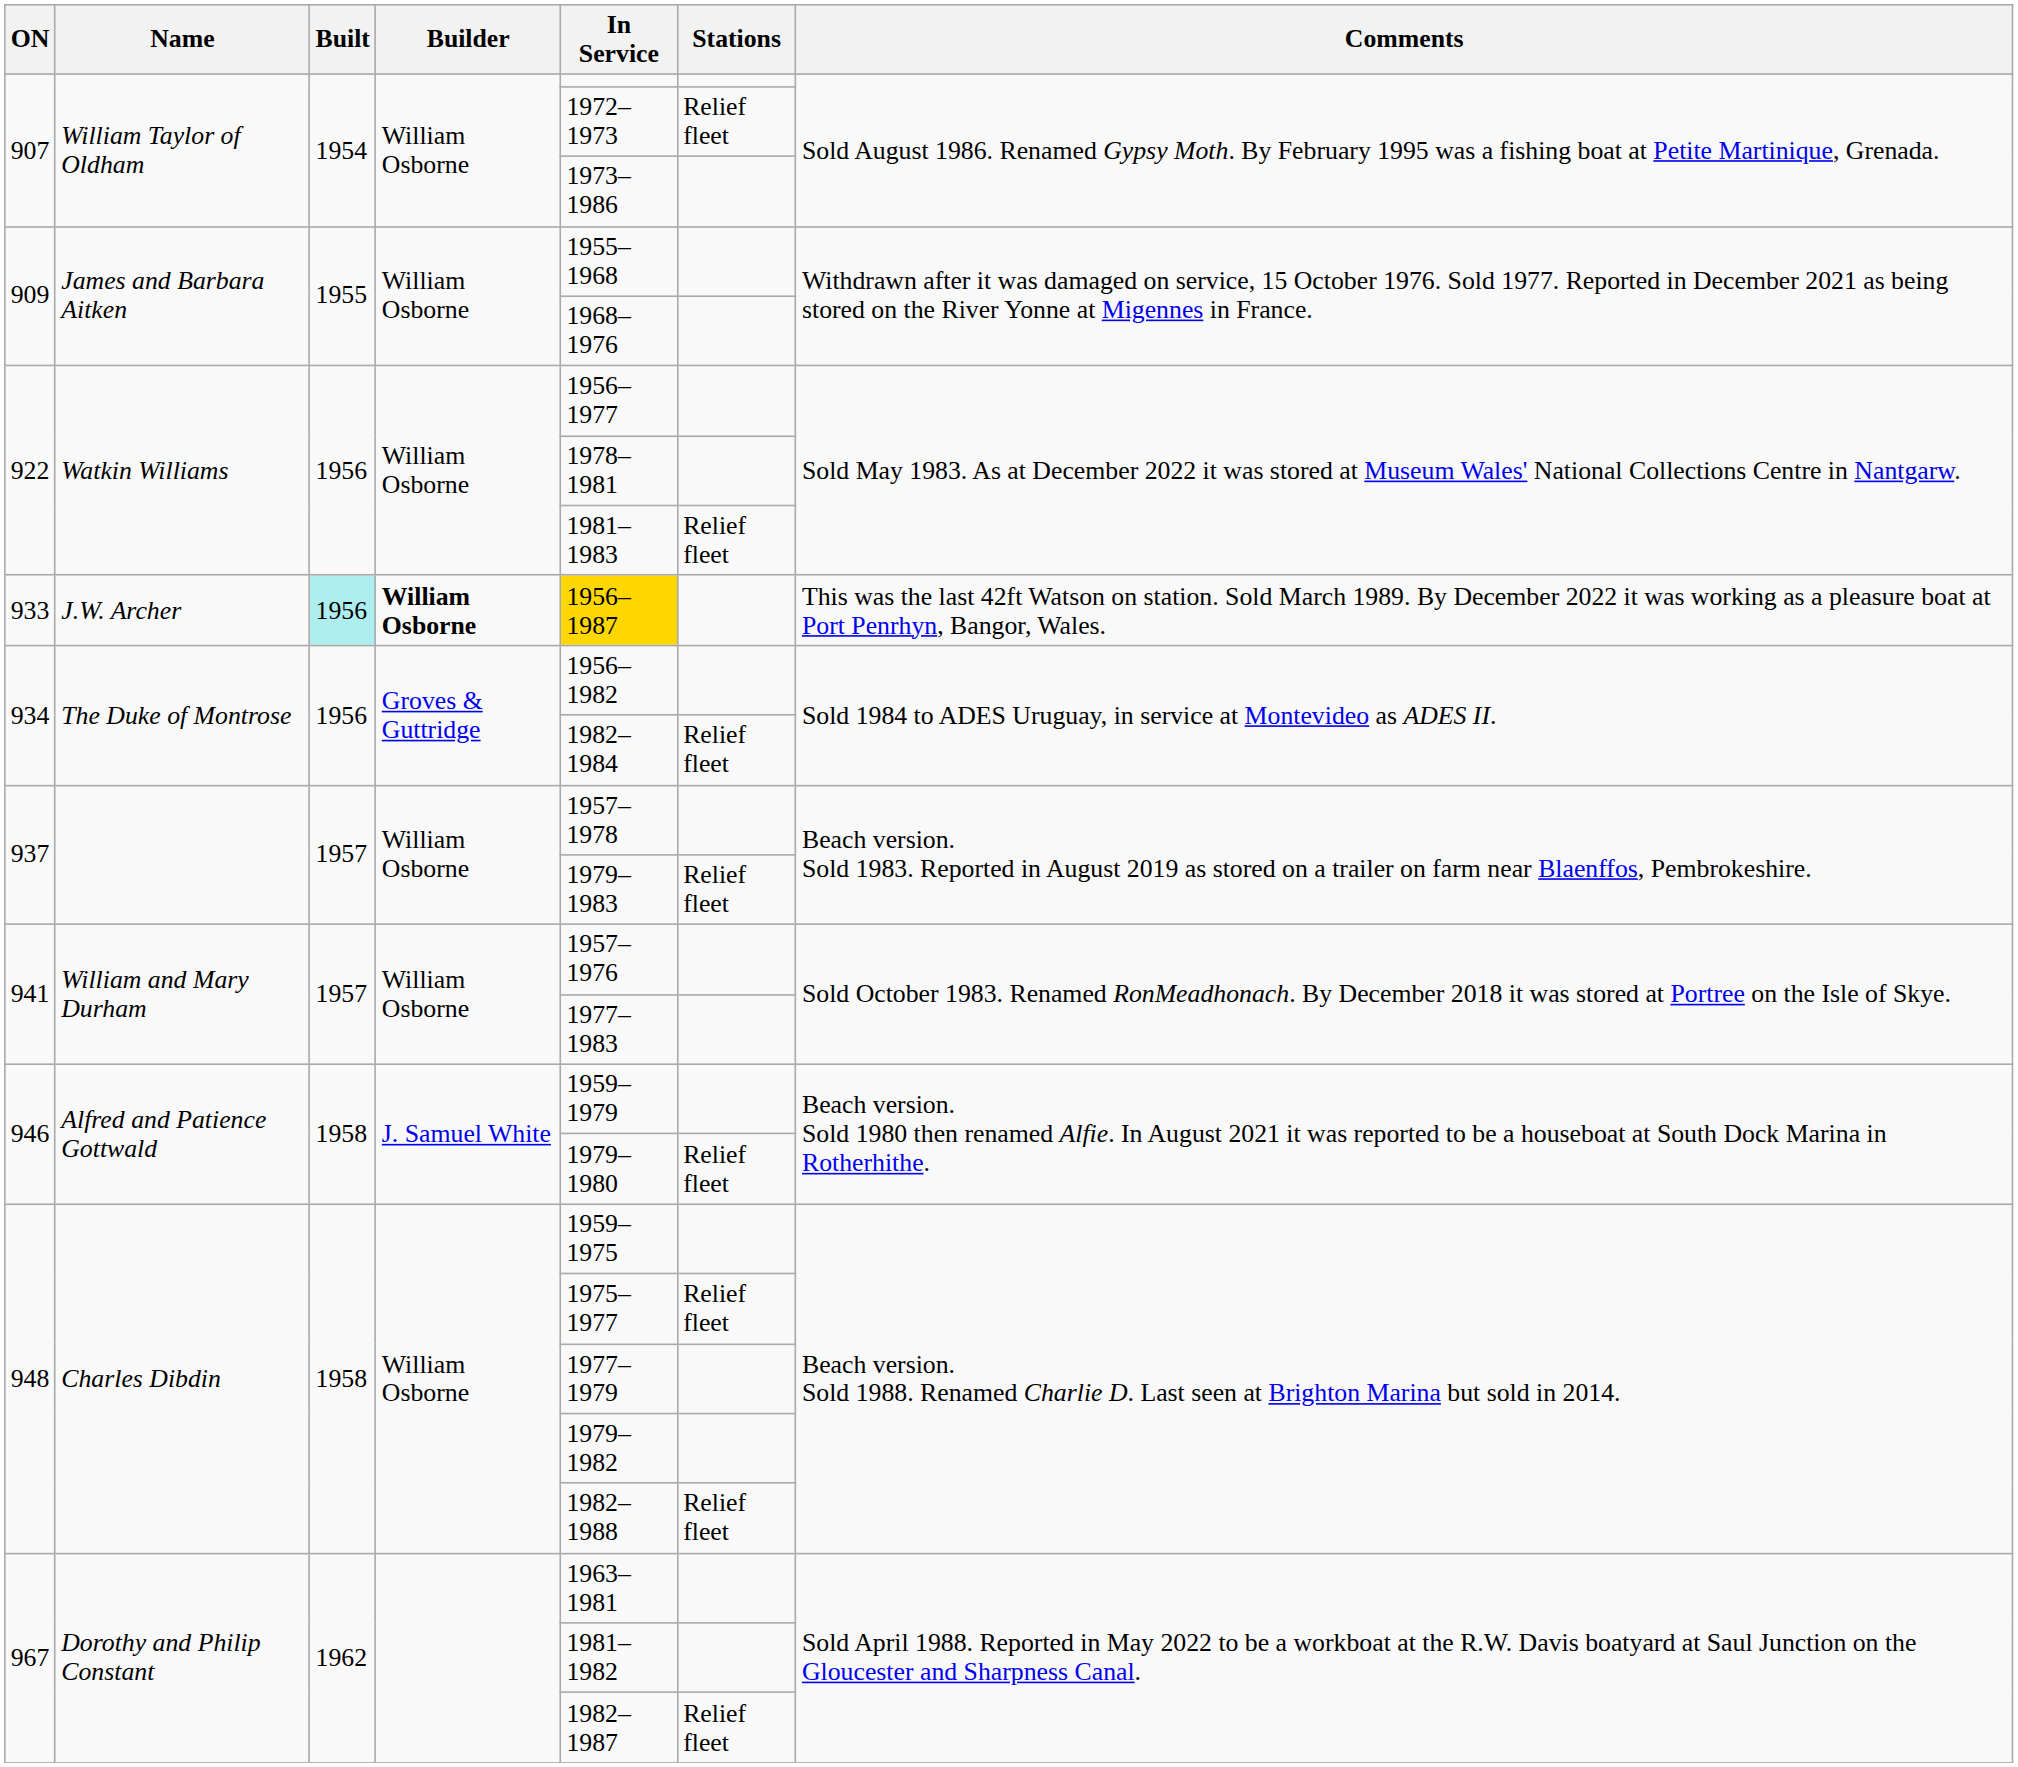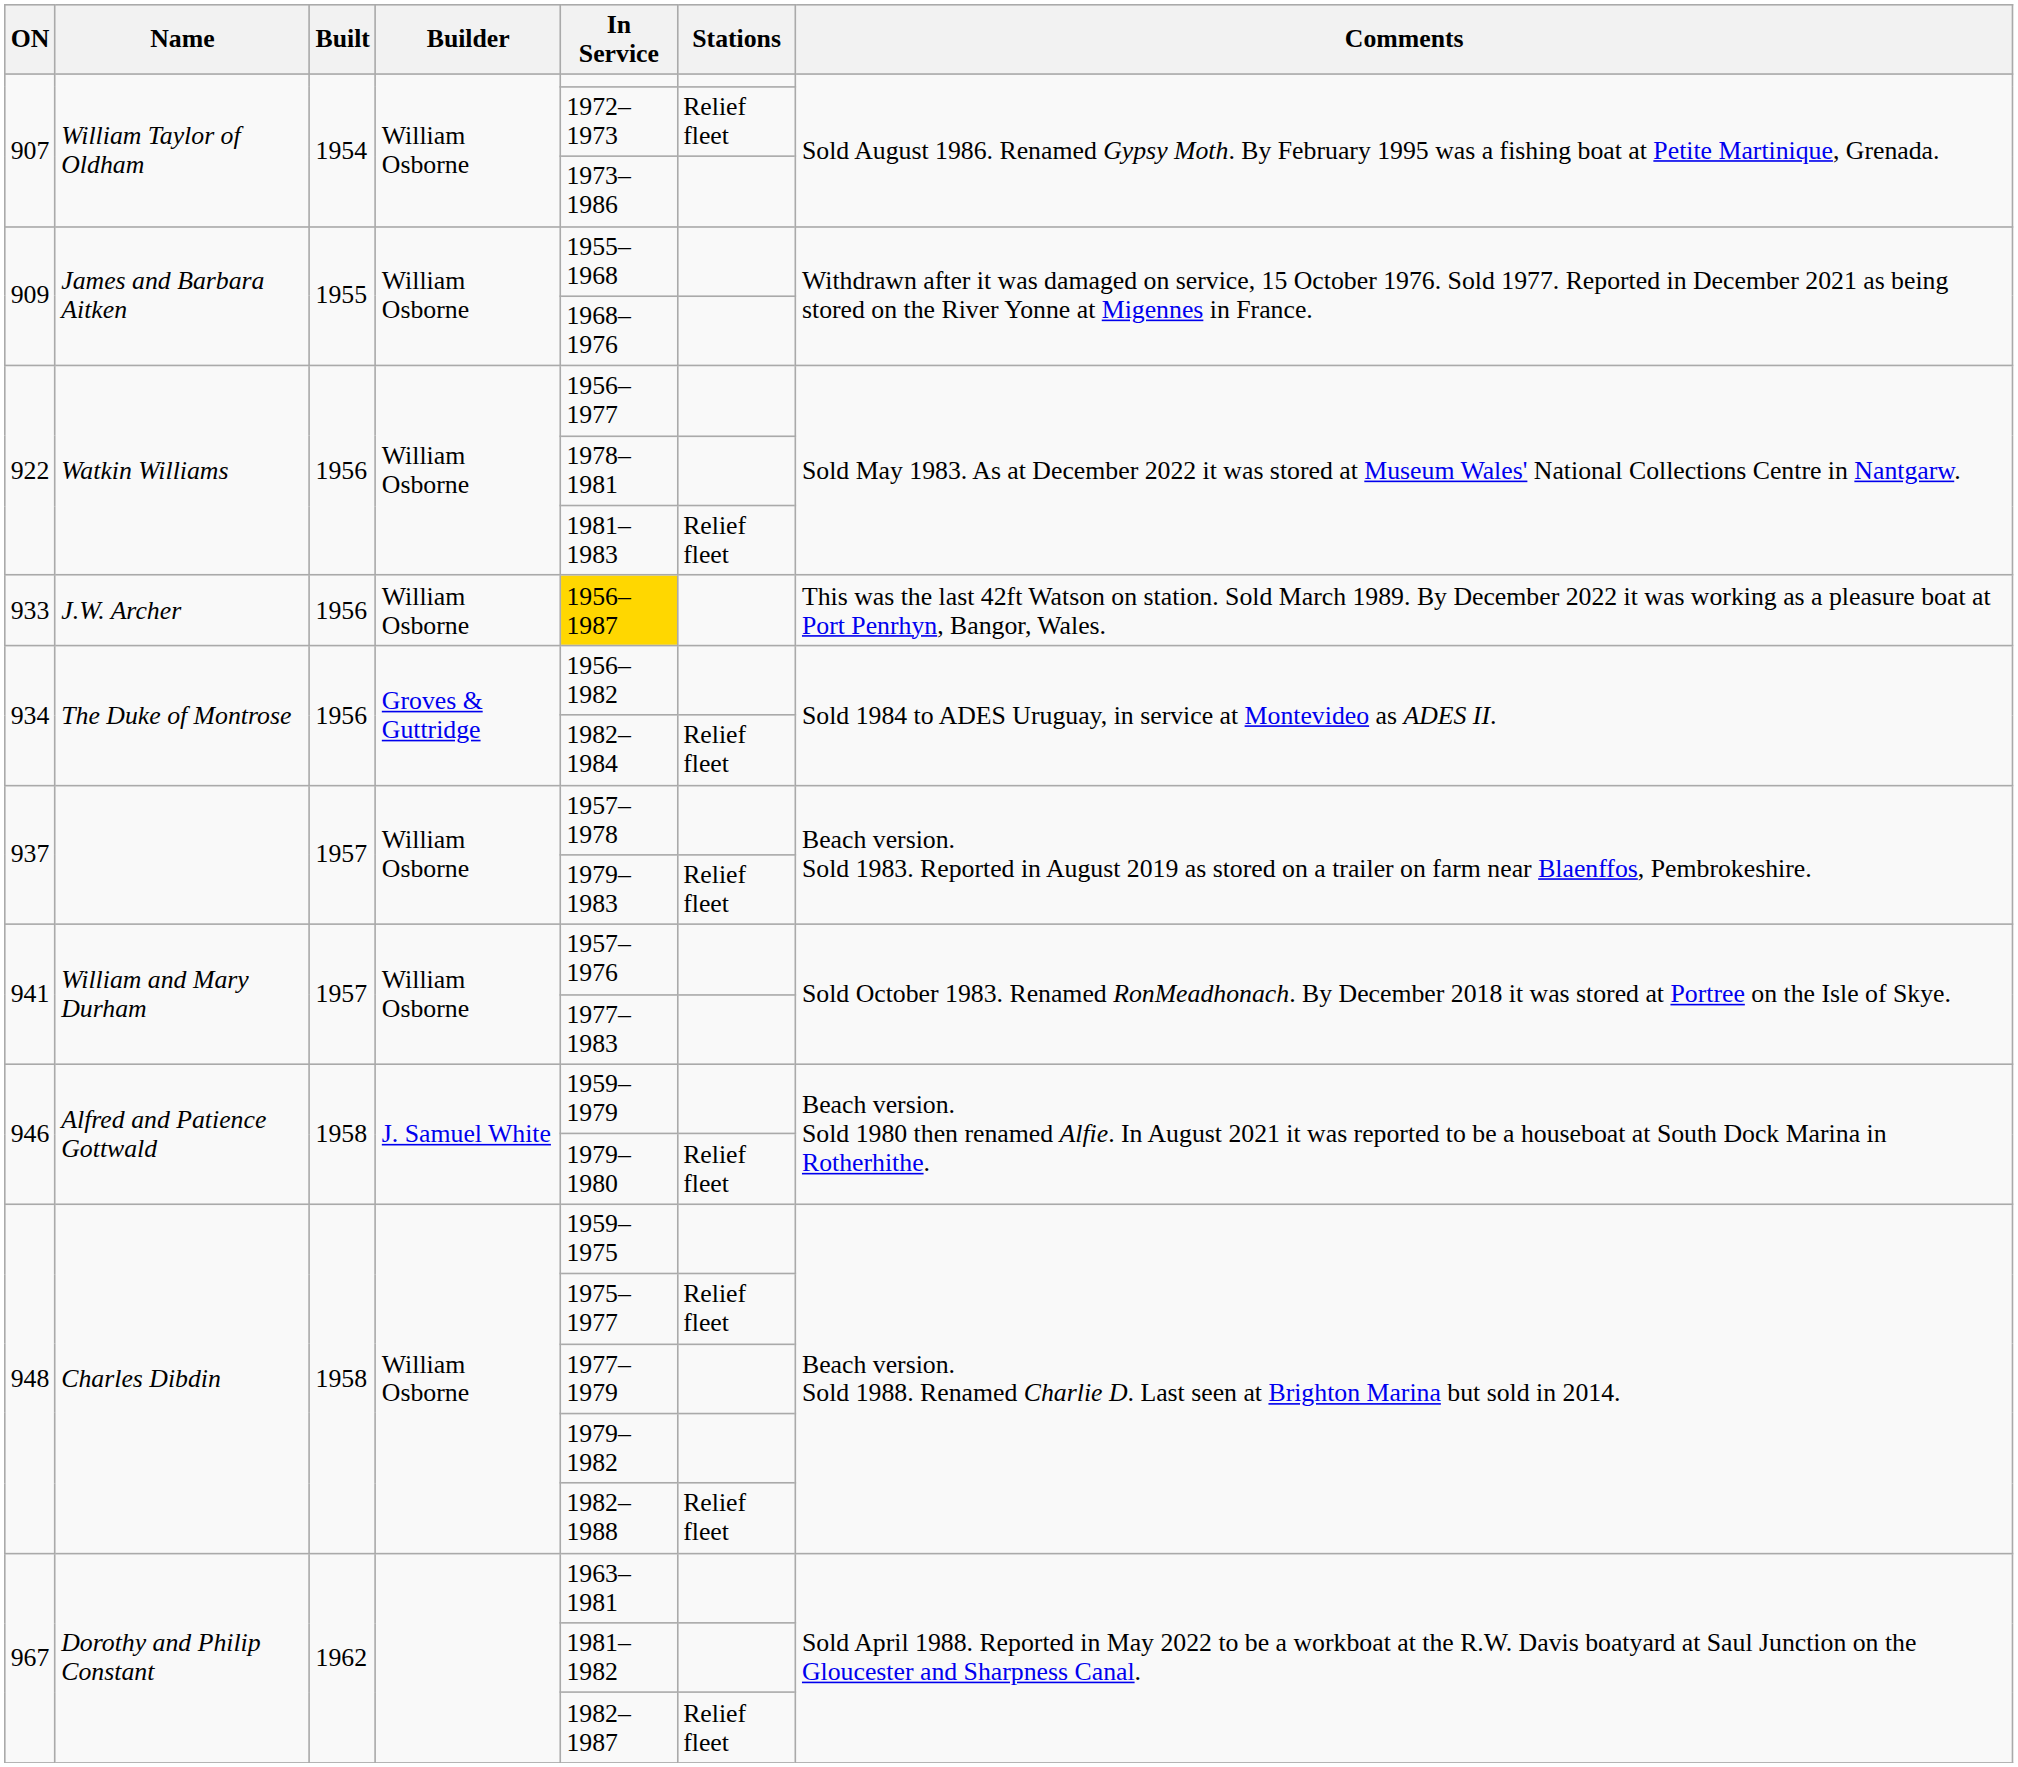933 | Built: paleturquoise background -> no background
933 | Builder: bold -> normal
